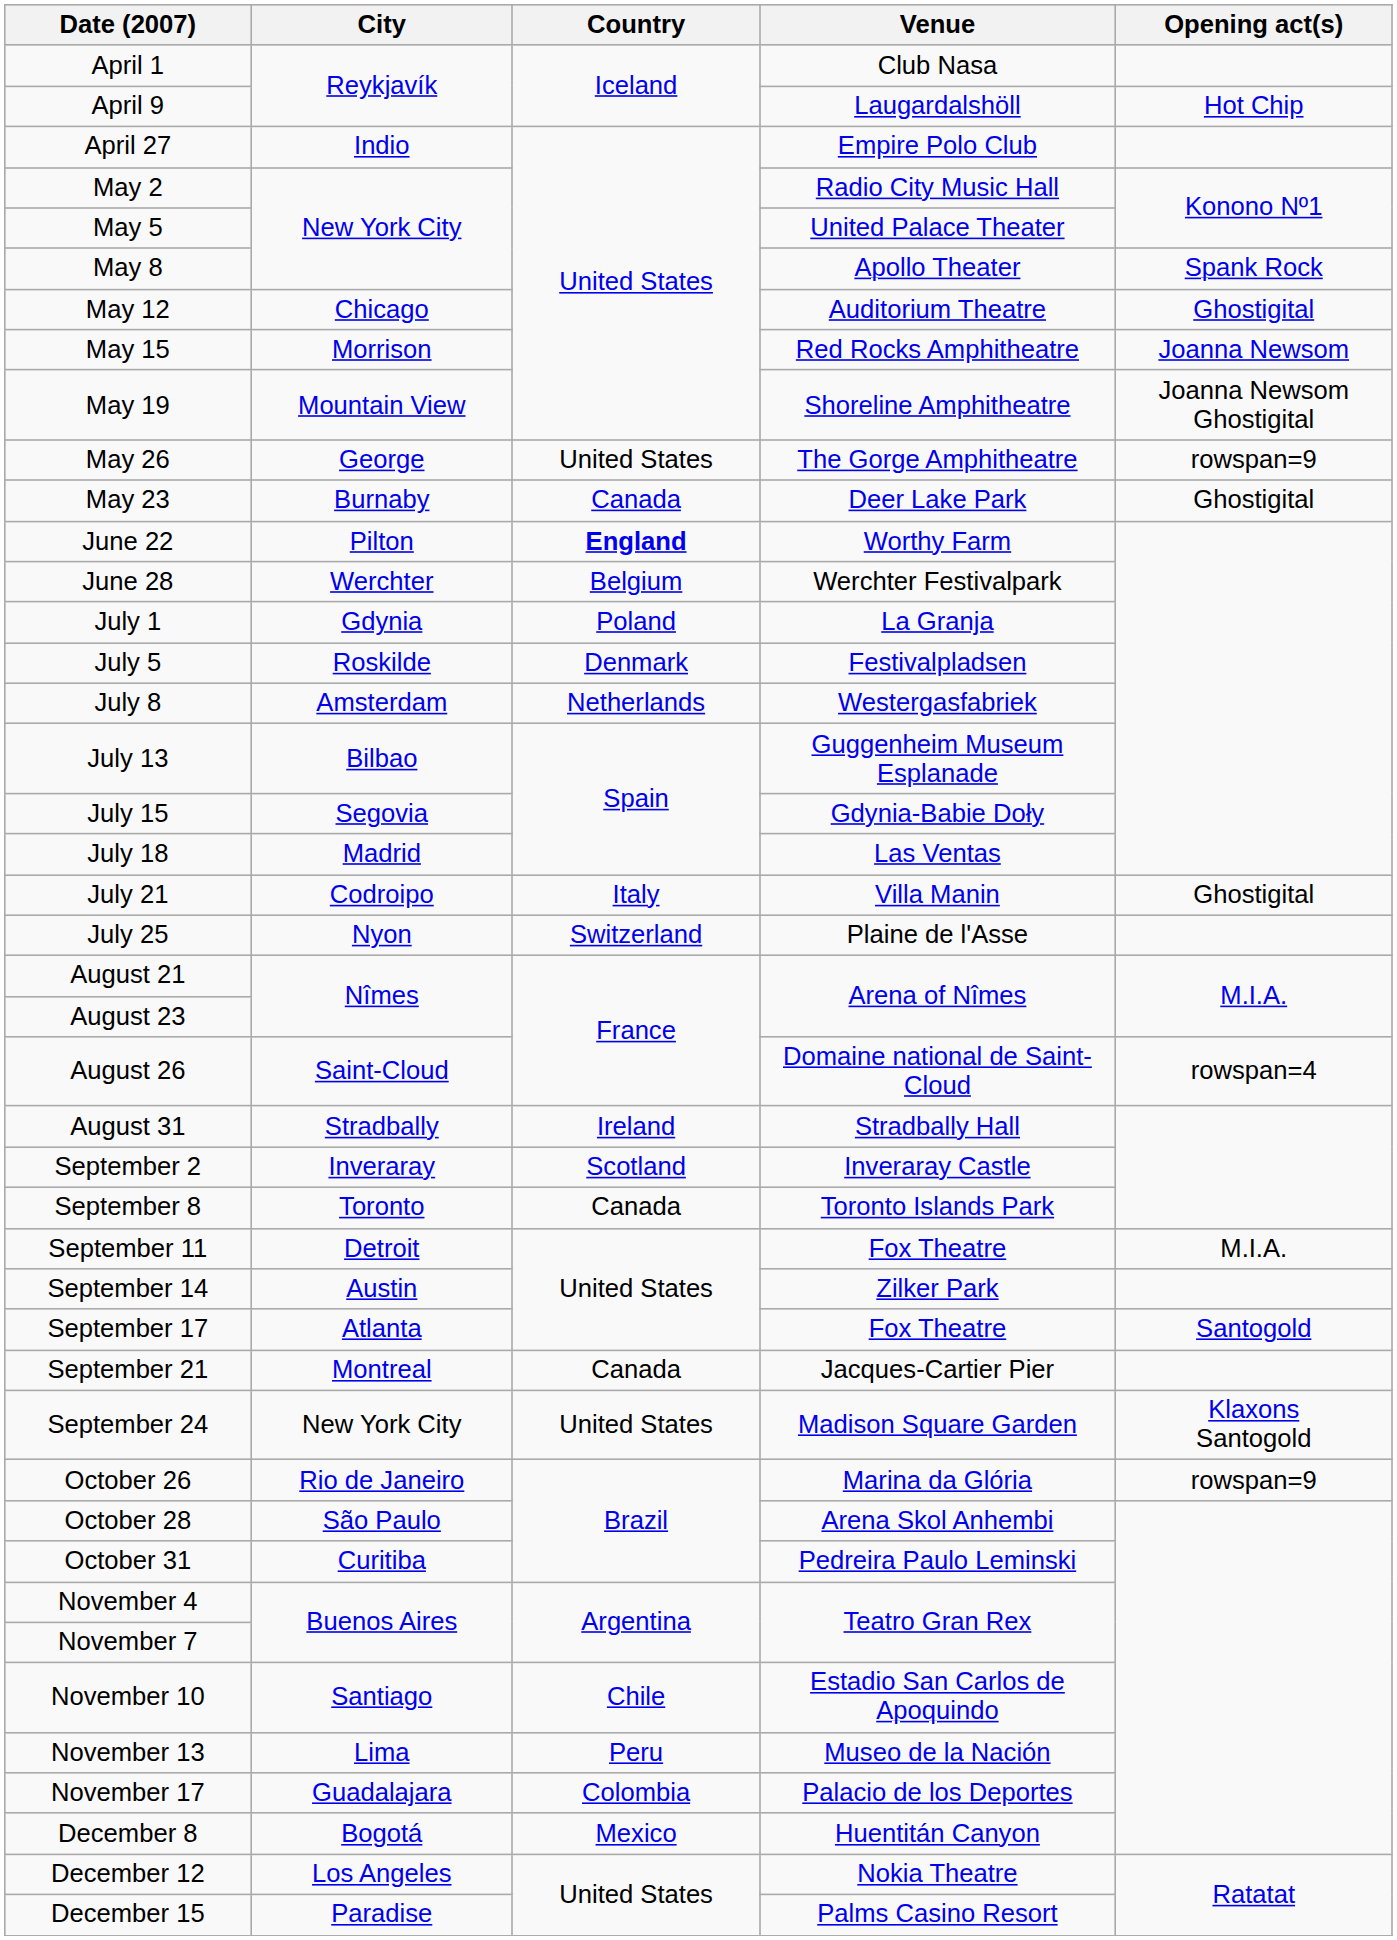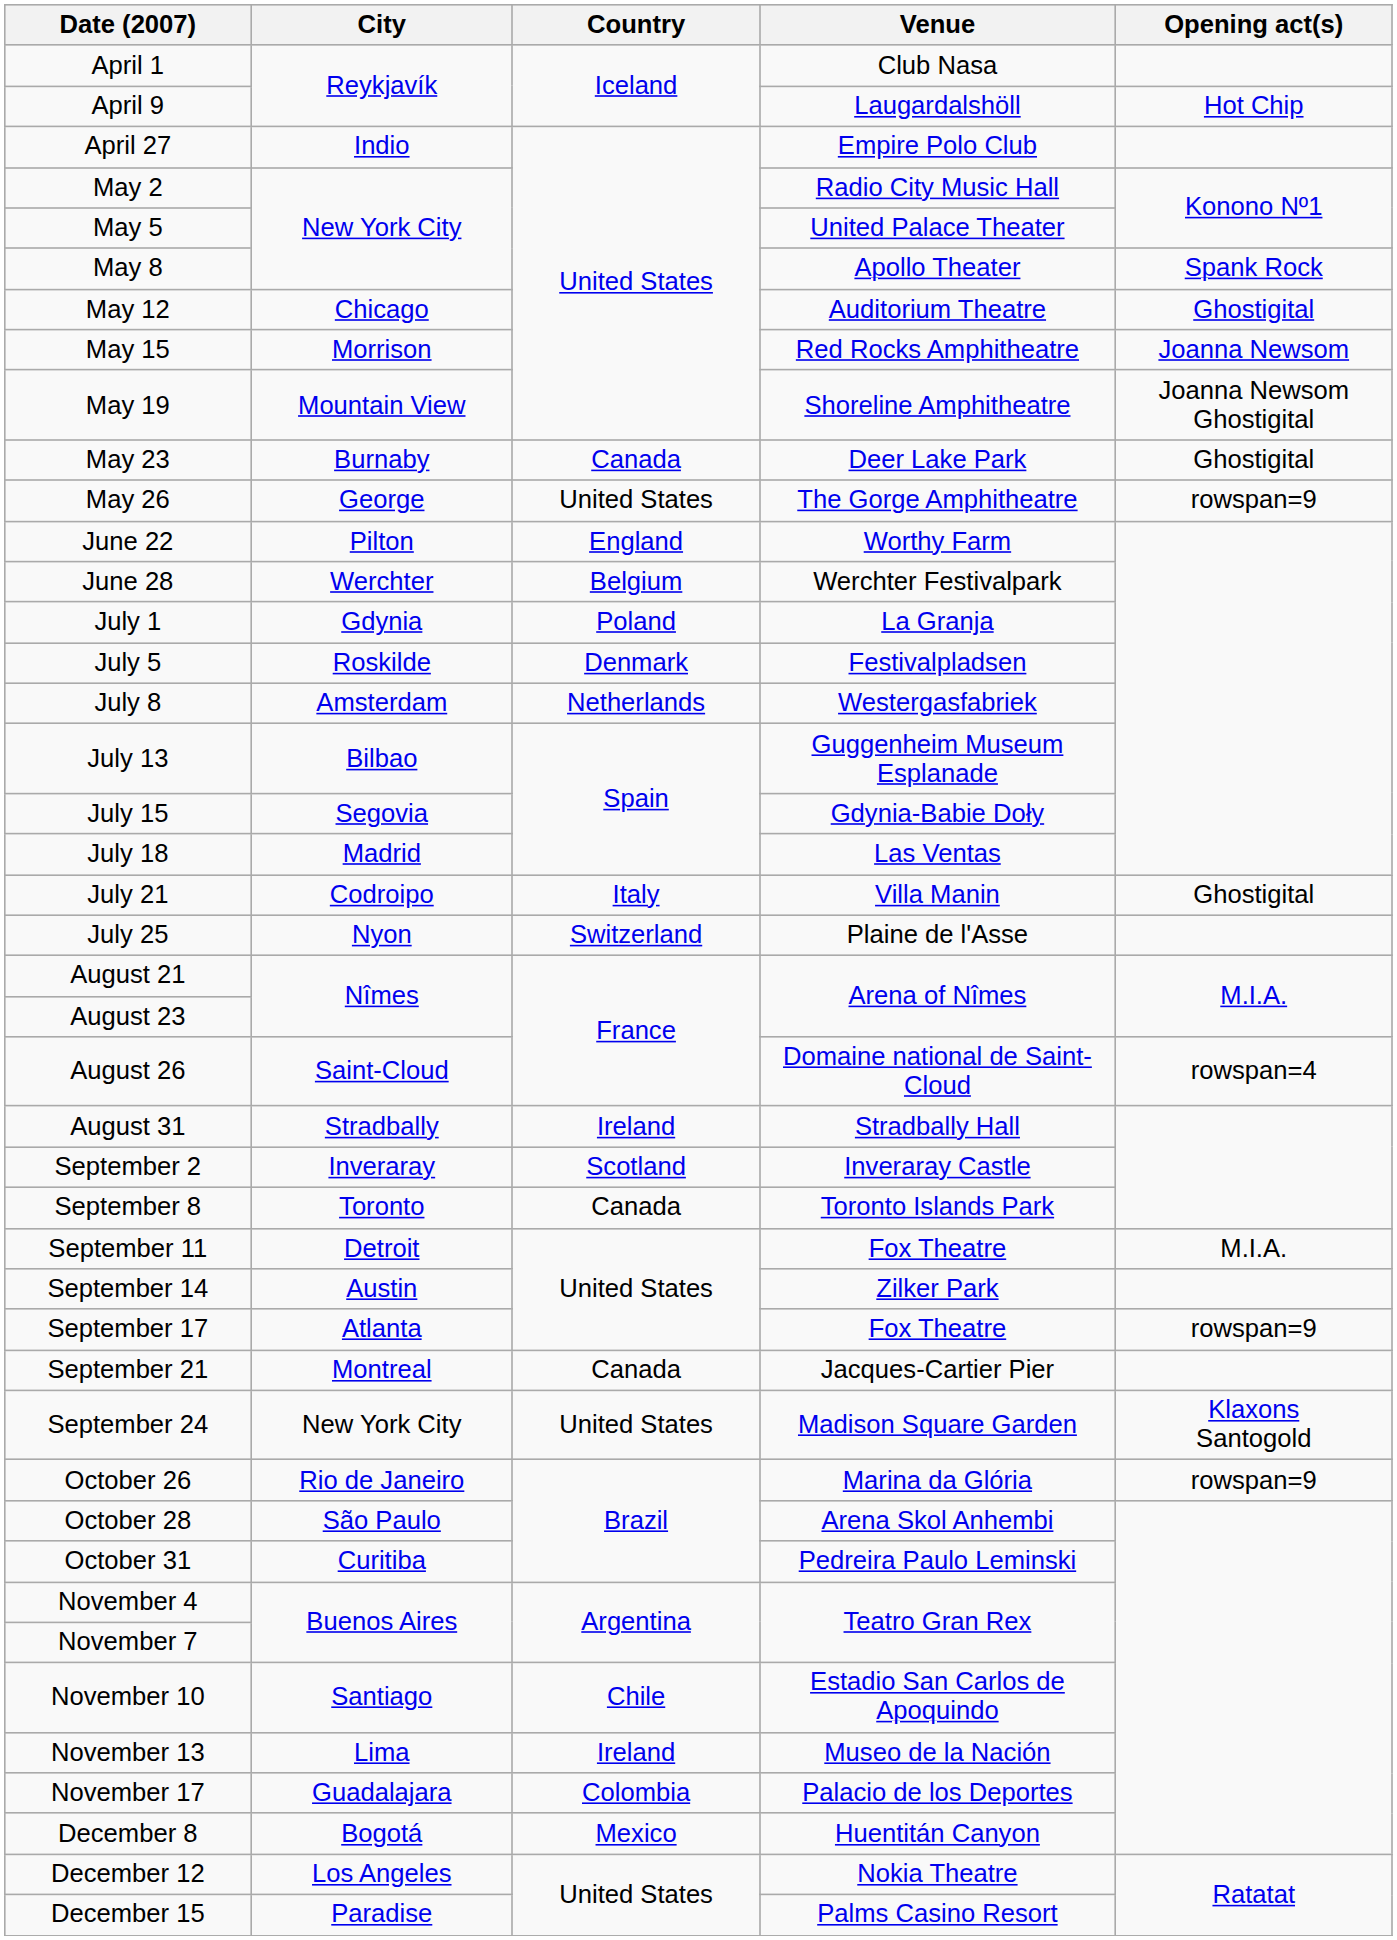rows swapped: May 23 <-> May 26
June 22 | Country: bold -> normal
September 17 | Opening act(s): Santogold -> rowspan=9
November 13 | Country: Peru -> Ireland
